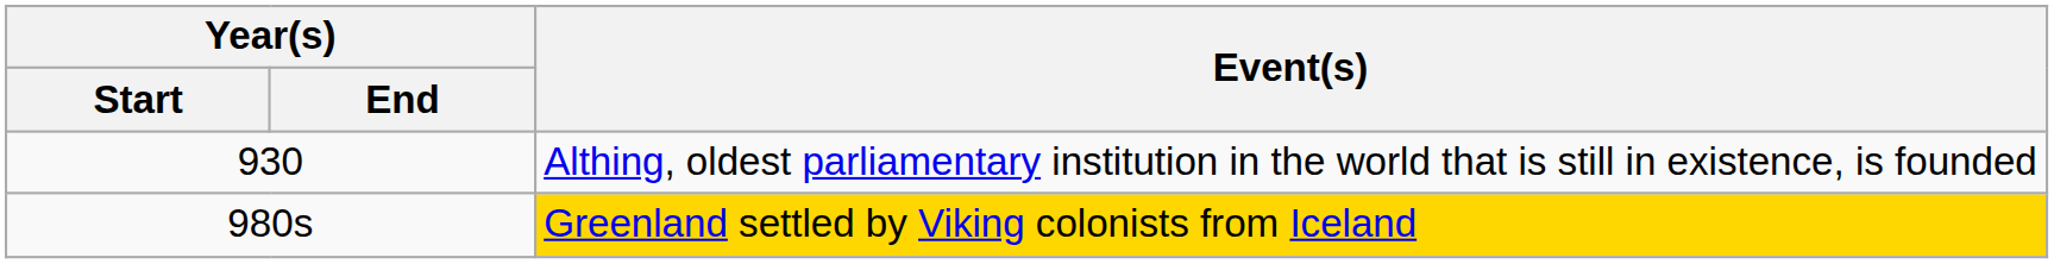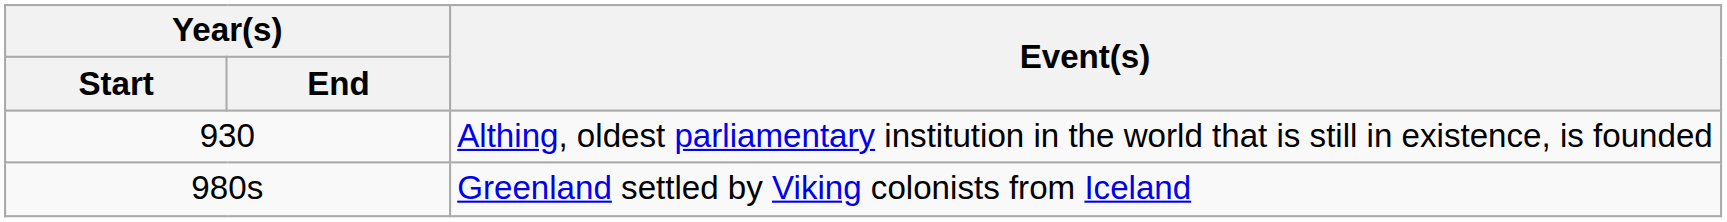Greenland settled by Viking colonists from Iceland | Event(s): gold background -> no background
